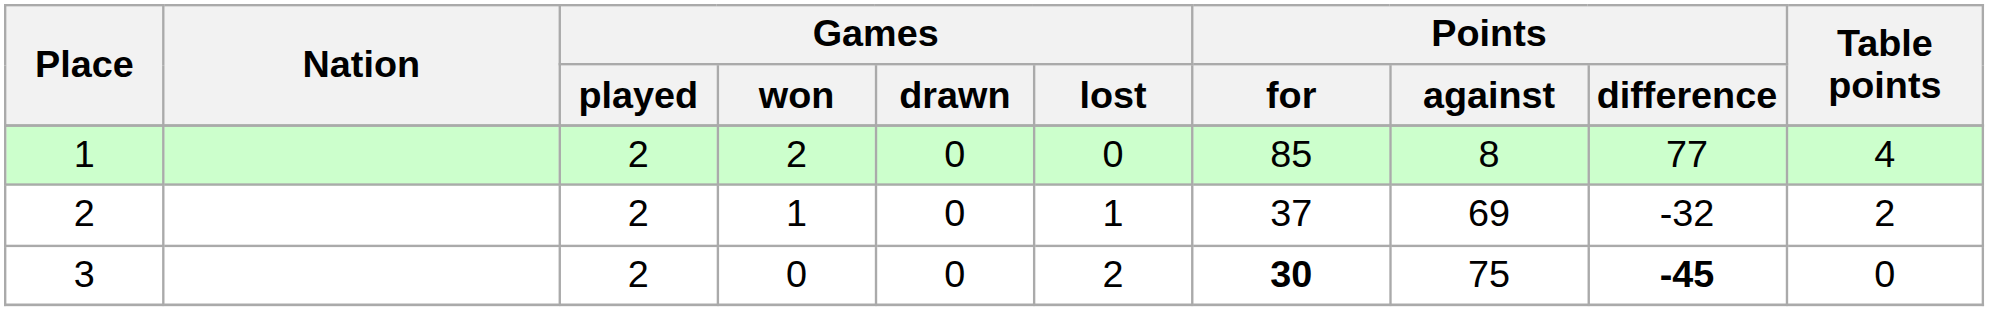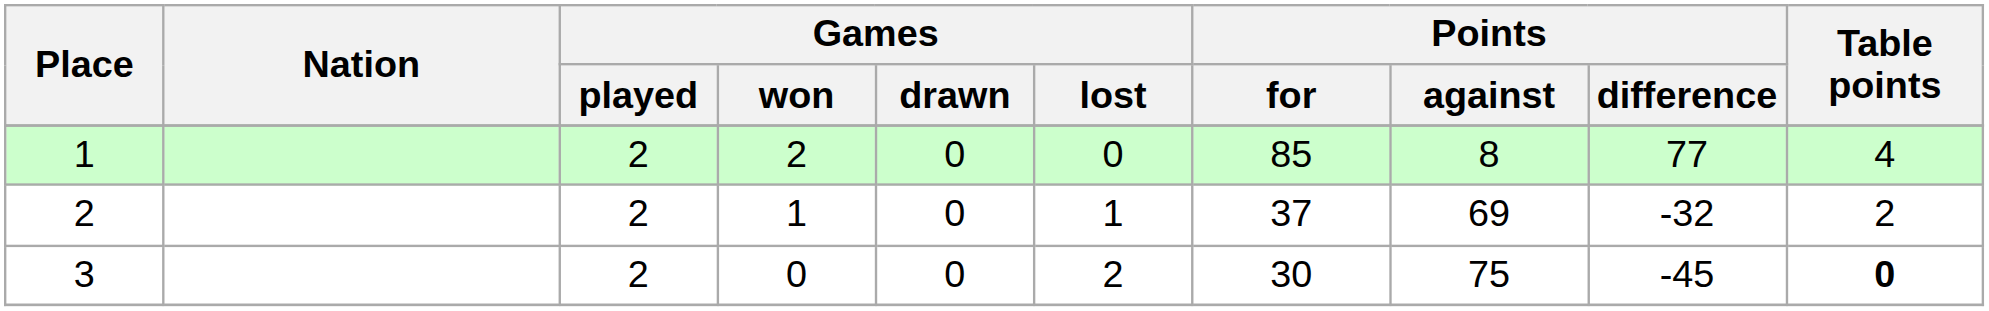3 | Points / for: bold -> normal
3 | Points / difference: bold -> normal
3 | Table points: normal -> bold
